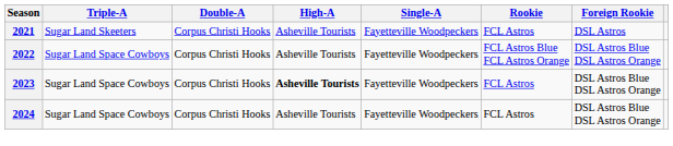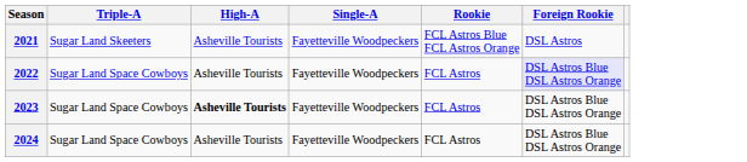- column: Double-A | Corpus Christi Hooks | Corpus Christi Hooks | Corpus Christi Hooks | Corpus Christi Hooks
2021 | Rookie: FCL Astros -> FCL Astros Blue FCL Astros Orange
2022 | Rookie: FCL Astros Blue FCL Astros Orange -> FCL Astros
2022 | Foreign Rookie: no background -> lavender background
